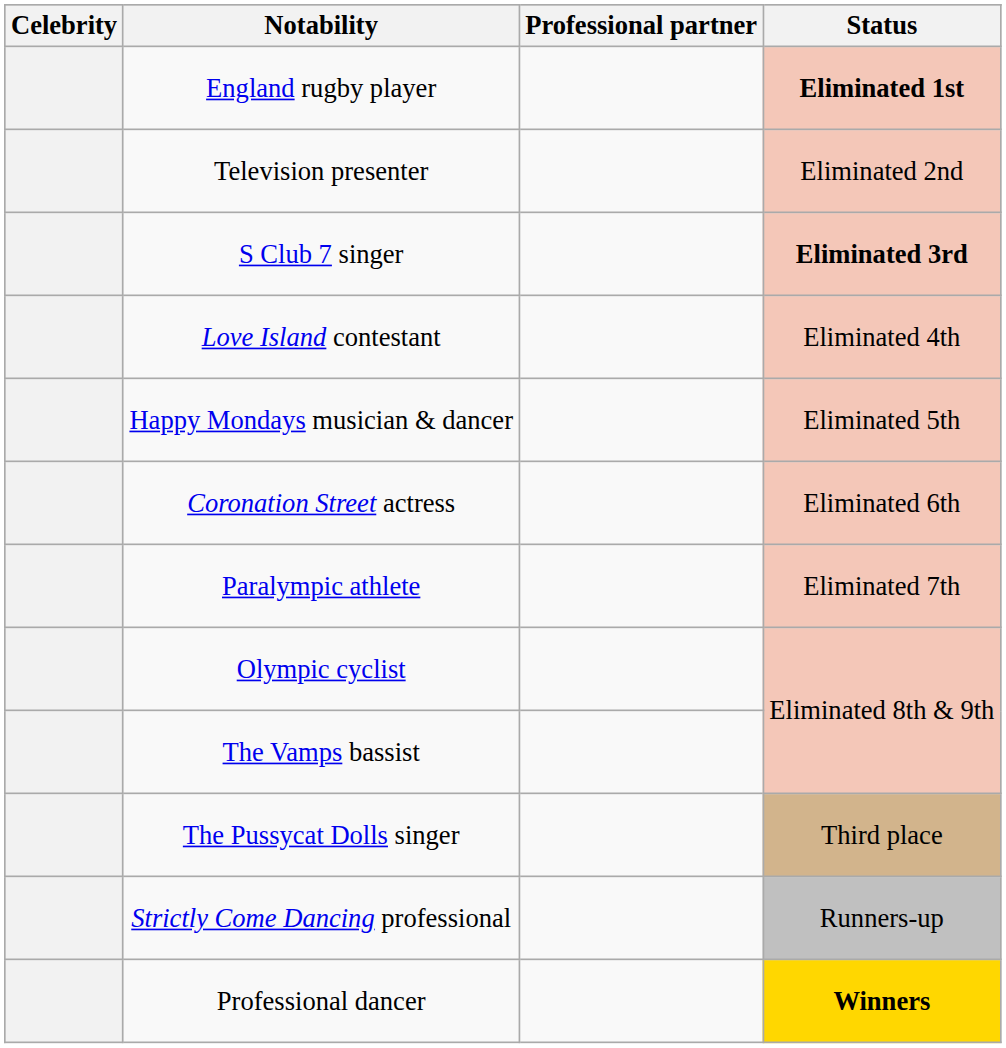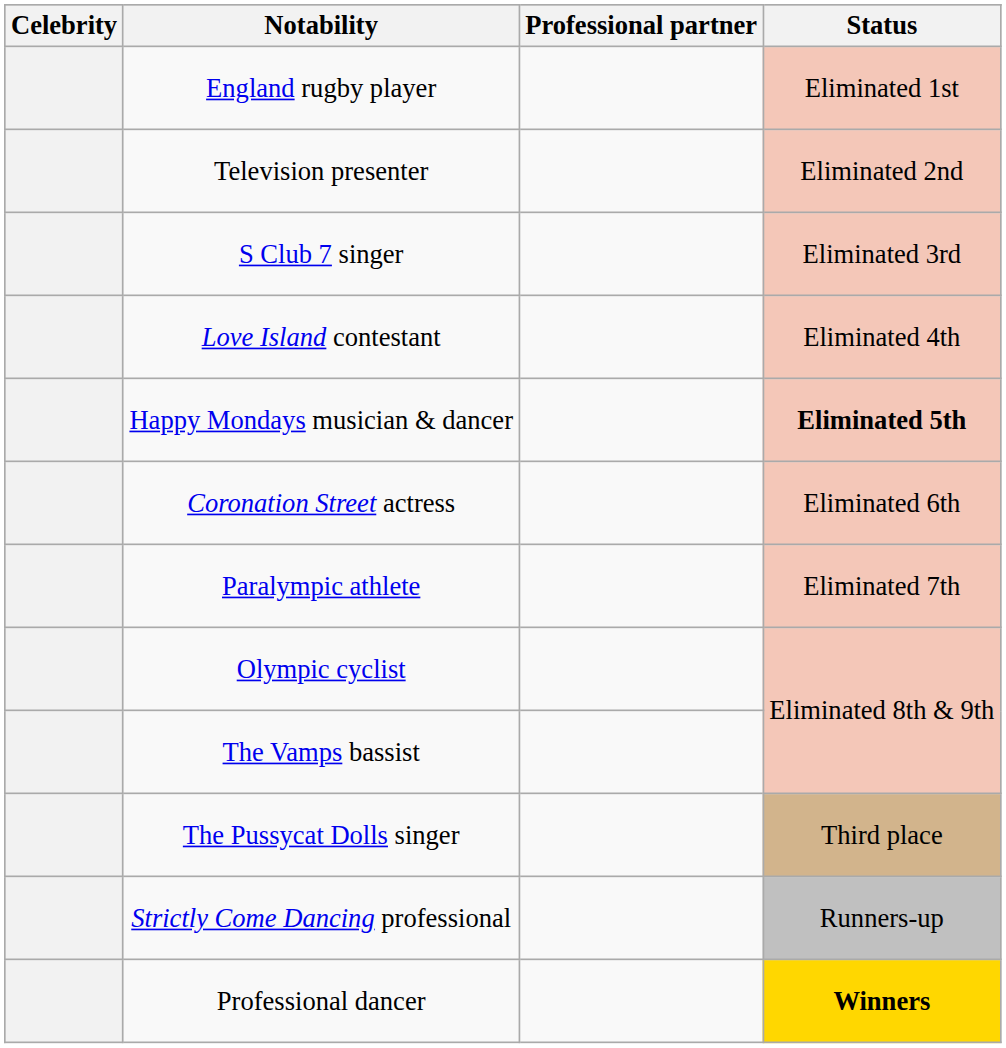England rugby player | Status: bold -> normal
S Club 7 singer | Status: bold -> normal
Happy Mondays musician & dancer | Status: normal -> bold
